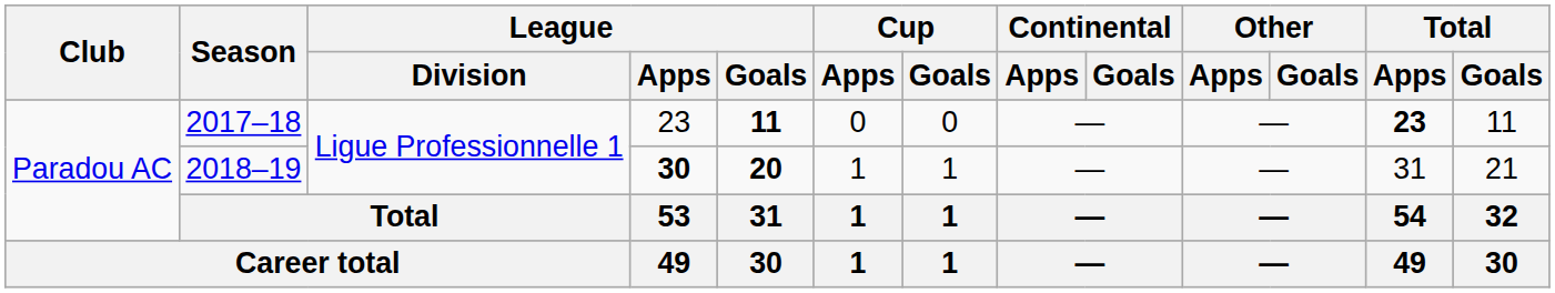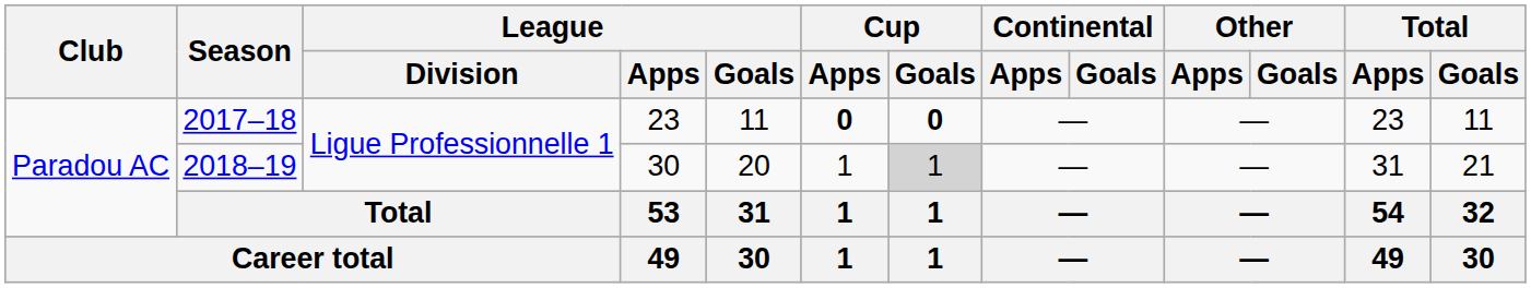2017–18 | League / Goals: bold -> normal
2017–18 | Cup / Apps: normal -> bold
2017–18 | Cup / Goals: normal -> bold
2017–18 | Total / Apps: bold -> normal
2018–19 | League / Apps: bold -> normal
2018–19 | League / Goals: bold -> normal
2018–19 | Cup / Goals: no background -> lightgrey background
